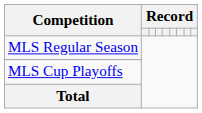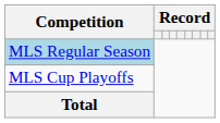MLS Regular Season | Competition: no background -> lightblue background
